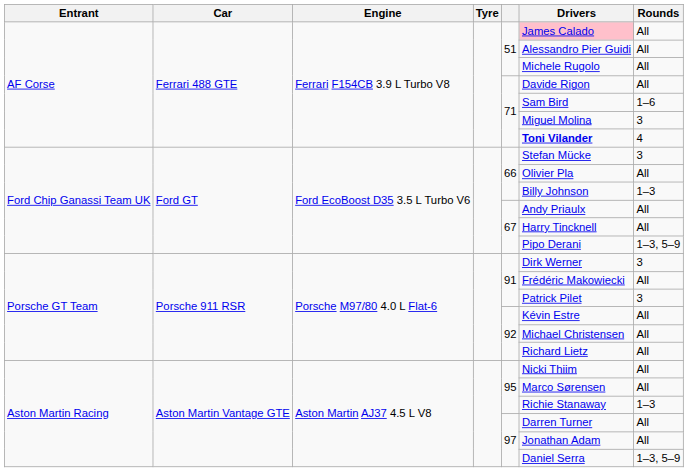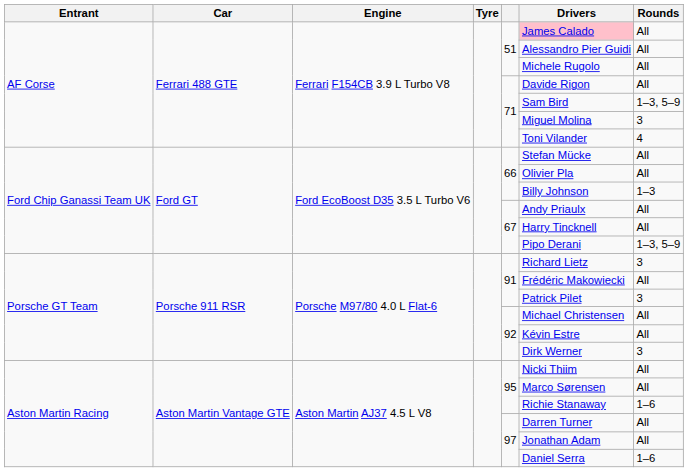row 6 | Rounds: 1–6 -> 1–3, 5–9
row 8 | Drivers: bold -> normal
row 9 | Rounds: 3 -> All
row 15 | Drivers: Dirk Werner -> Richard Lietz
row 18 | Drivers: Kévin Estre -> Michael Christensen
row 19 | Drivers: Michael Christensen -> Kévin Estre
row 20 | Drivers: Richard Lietz -> Dirk Werner
row 20 | Rounds: All -> 3
row 23 | Rounds: 1–3 -> 1–6
row 26 | Rounds: 1–3, 5–9 -> 1–6
